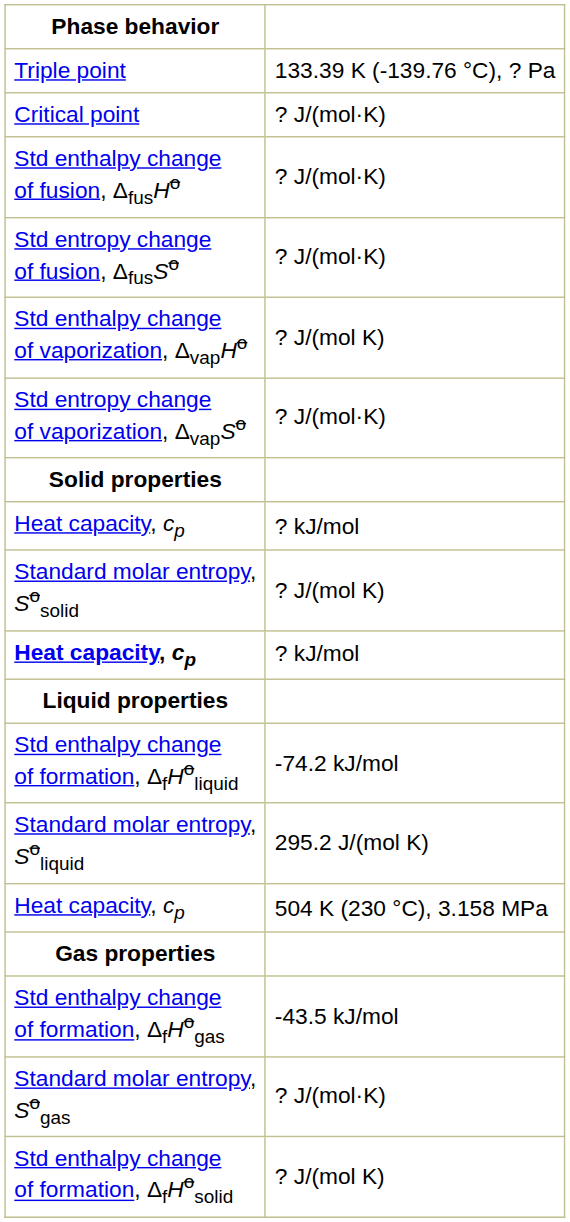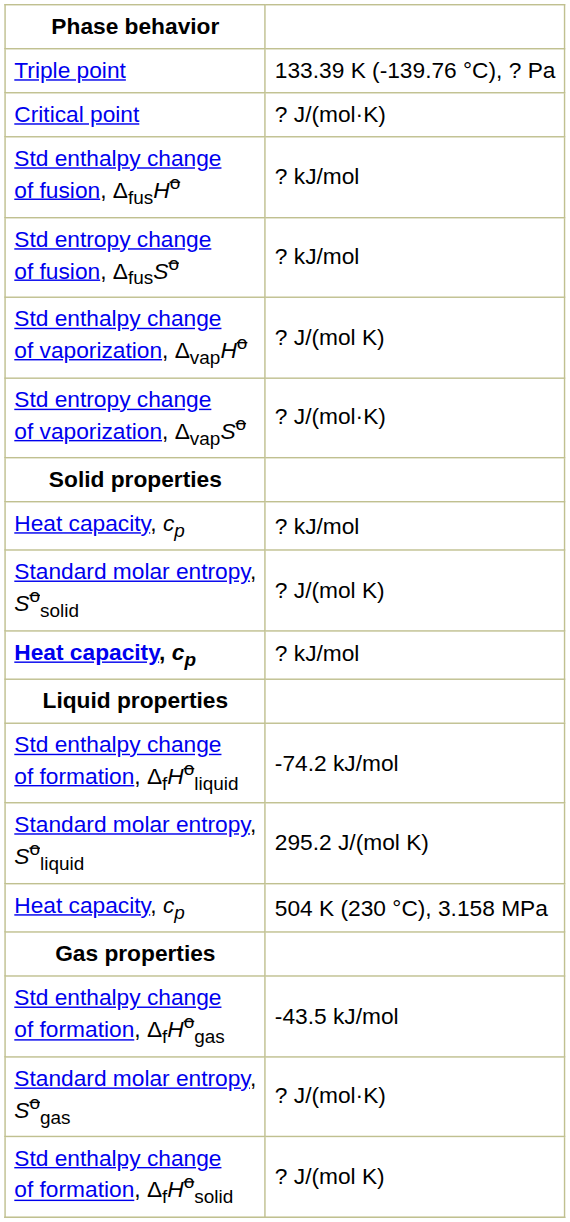row 4 | column 2: ? J/(mol·K) -> ? kJ/mol
row 5 | column 2: ? J/(mol·K) -> ? kJ/mol
